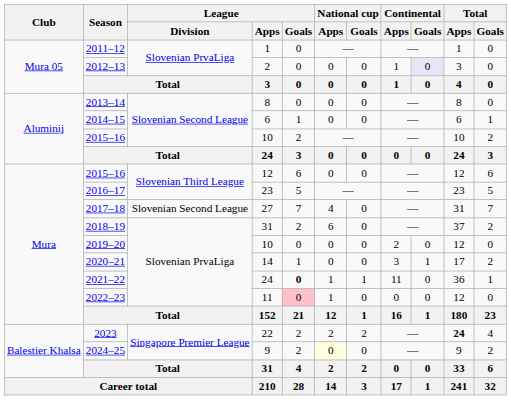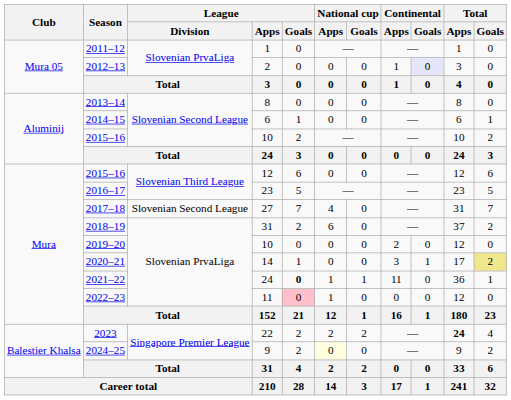2020–21 | Total / Goals: no background -> khaki background
